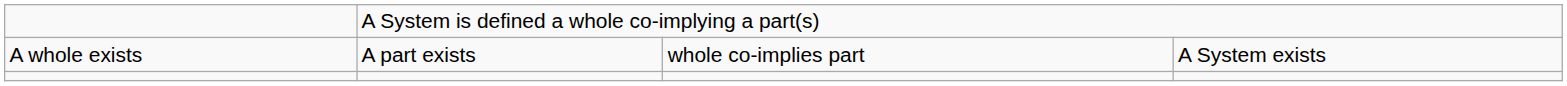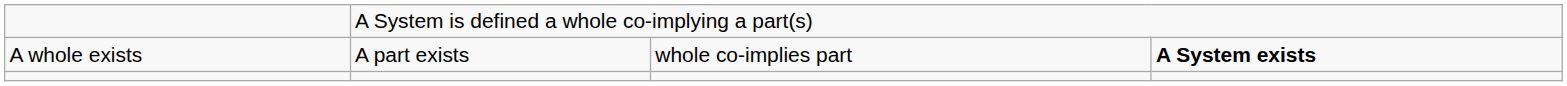A whole exists | column 4: normal -> bold
